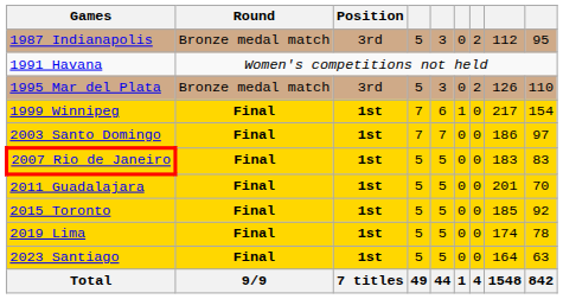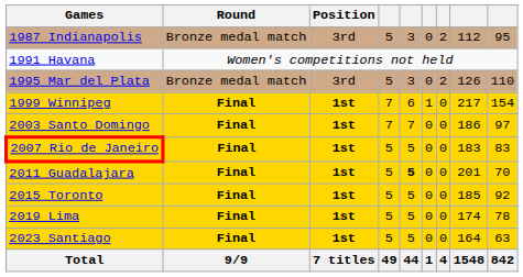2011 Guadalajara | column 5: normal -> bold
